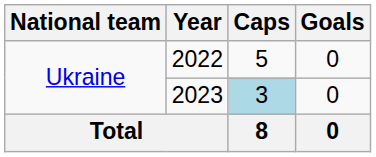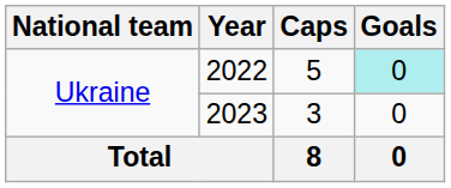2022 | Goals: no background -> paleturquoise background
2023 | Caps: lightblue background -> no background
